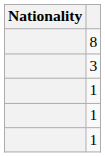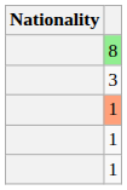row 2 | column 2: no background -> lightgreen background
row 4 | column 2: no background -> lightsalmon background
